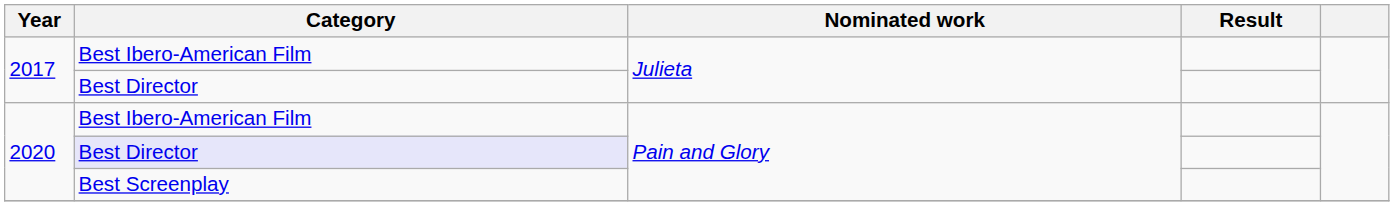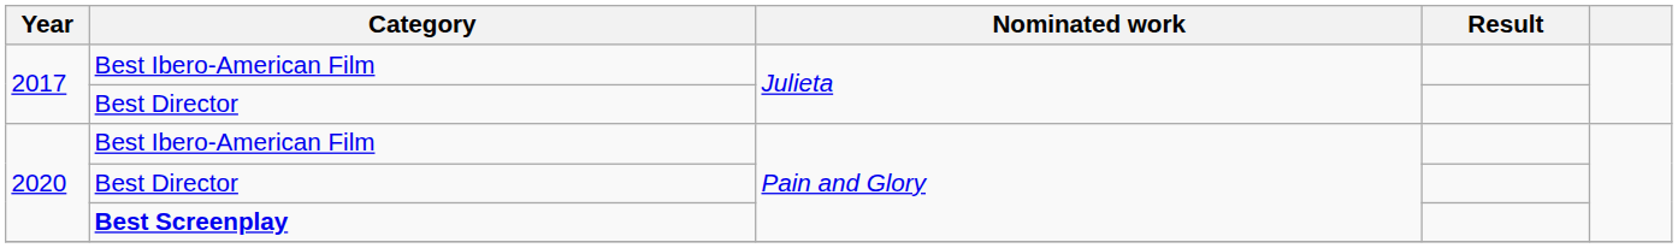2020 / Best Director | Category: lavender background -> no background
Best Screenplay | Category: normal -> bold
